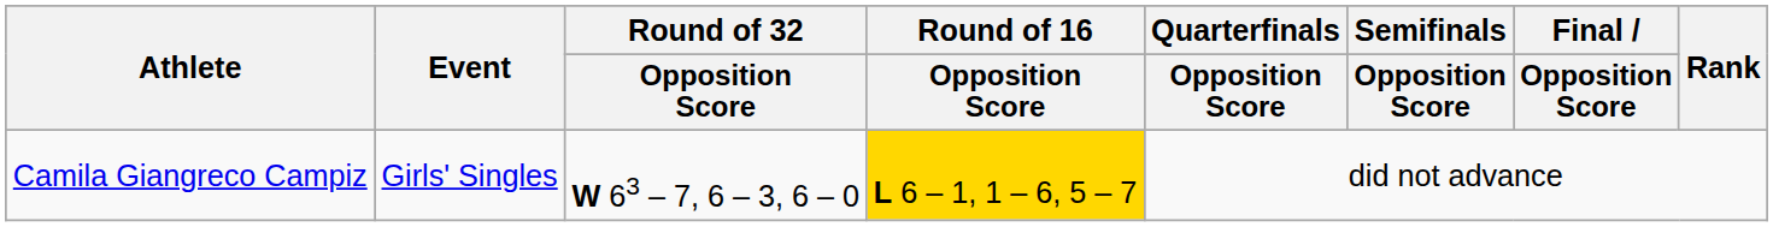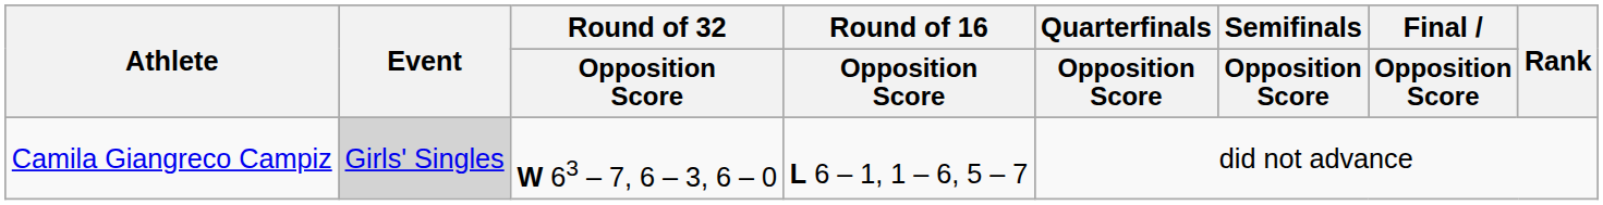Camila Giangreco Campiz | Event: no background -> lightgrey background
Camila Giangreco Campiz | Round of 16 / Opposition Score: gold background -> no background
